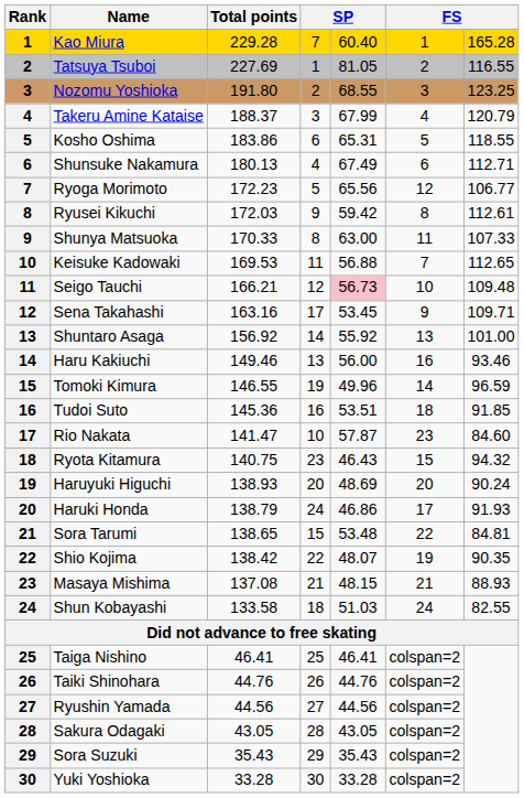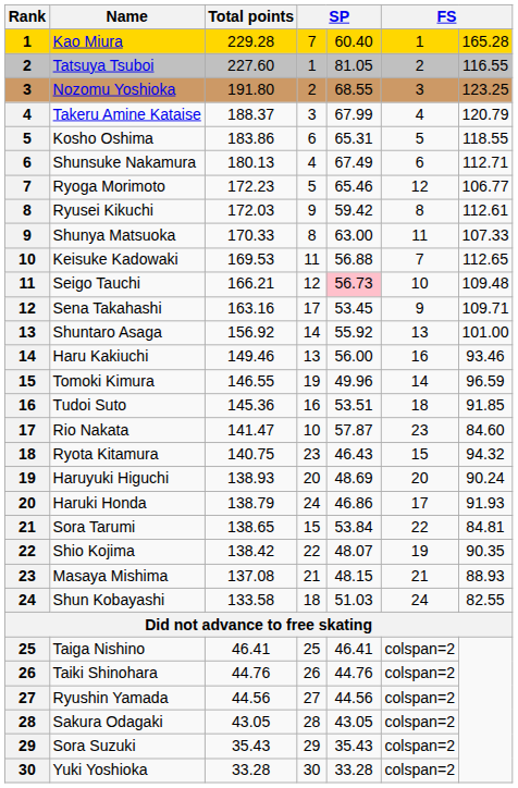Tatsuya Tsuboi | Total points: 227.69 -> 227.60
Ryoga Morimoto | column 5: 65.56 -> 65.46
Sora Tarumi | column 5: 53.48 -> 53.84
